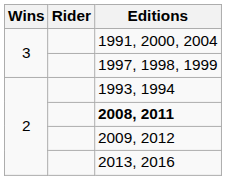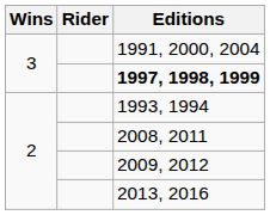1997, 1998, 1999 | Editions: normal -> bold
2008, 2011 | Editions: bold -> normal
